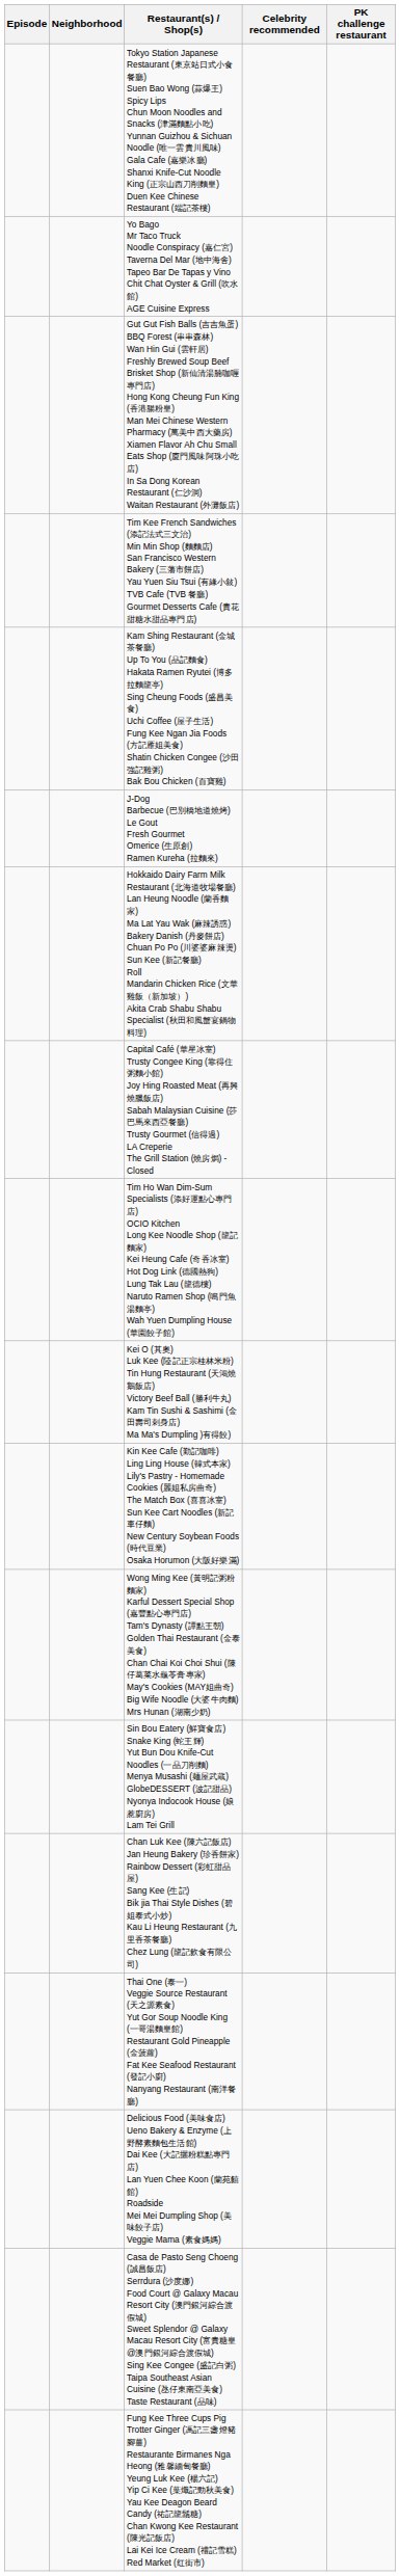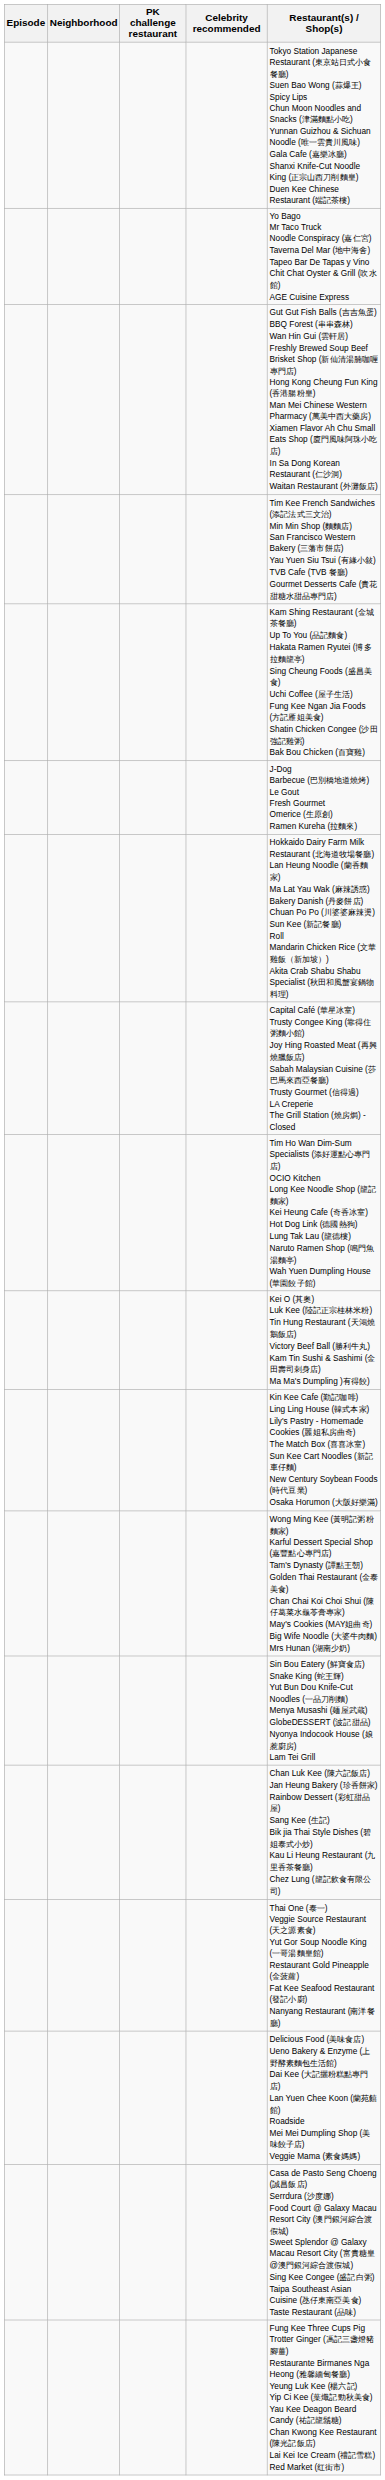columns swapped: Restaurant(s) / Shop(s) <-> PK challenge restaurant
